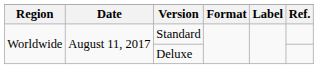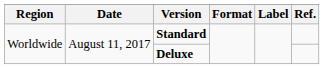Standard | Version: normal -> bold
Deluxe | Version: normal -> bold
